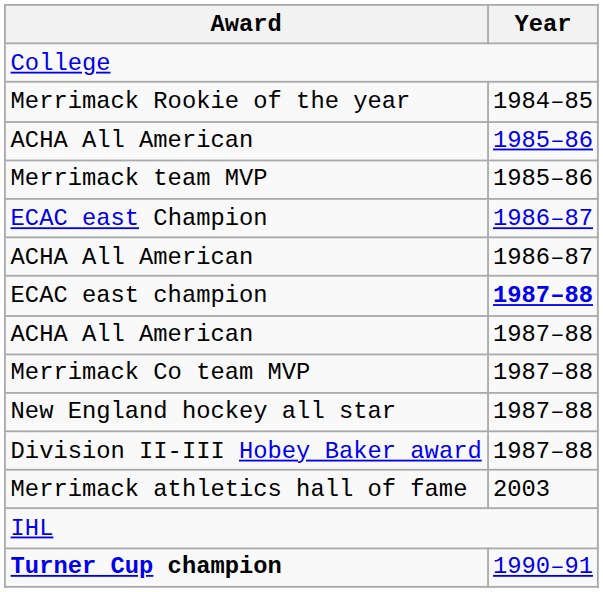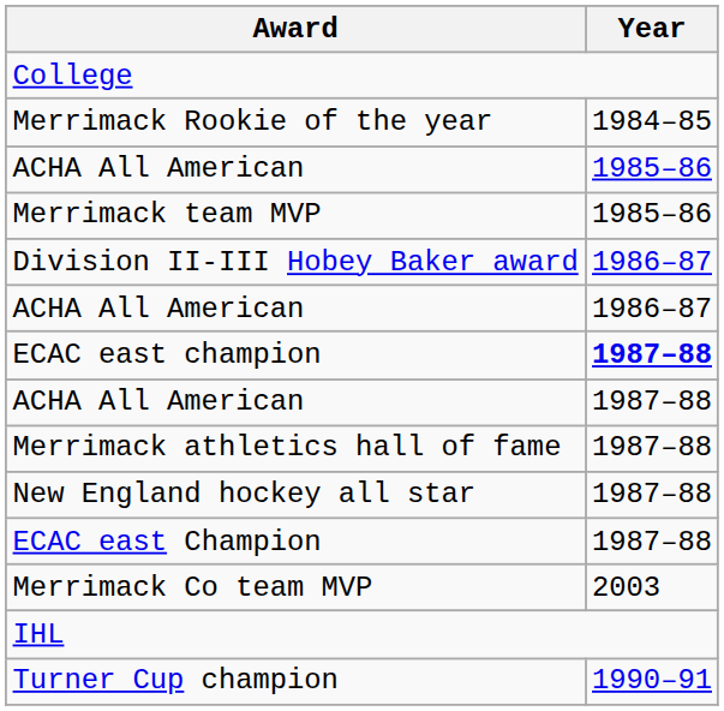row 6 | Award: ECAC east Champion -> Division II-III Hobey Baker award
row 10 | Award: Merrimack Co team MVP -> Merrimack athletics hall of fame
row 12 | Award: Division II-III Hobey Baker award -> ECAC east Champion
row 13 | Award: Merrimack athletics hall of fame -> Merrimack Co team MVP
row 15 | Award: bold -> normal
